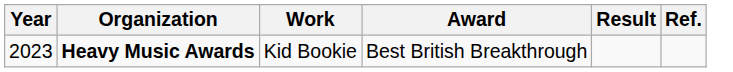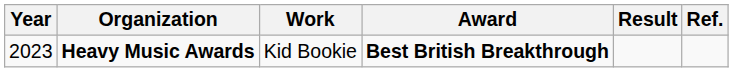Heavy Music Awards | Award: normal -> bold
